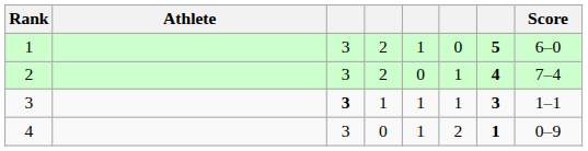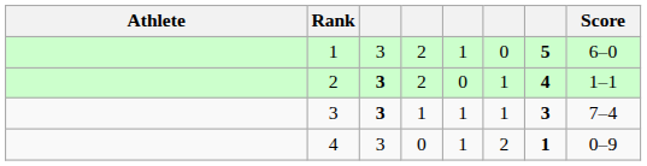columns swapped: Rank <-> Athlete
row 3 | column 3: normal -> bold
row 3 | Score: 7–4 -> 1–1
row 4 | Score: 1–1 -> 7–4
